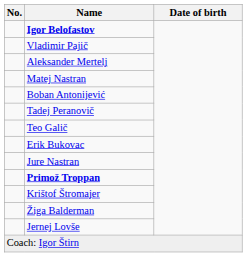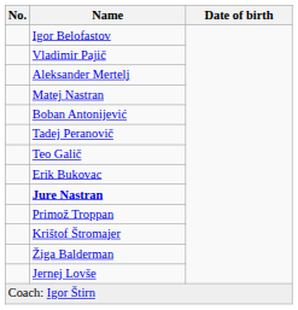Igor Belofastov | Name: bold -> normal
Jure Nastran | Name: normal -> bold
Primož Troppan | Name: bold -> normal
